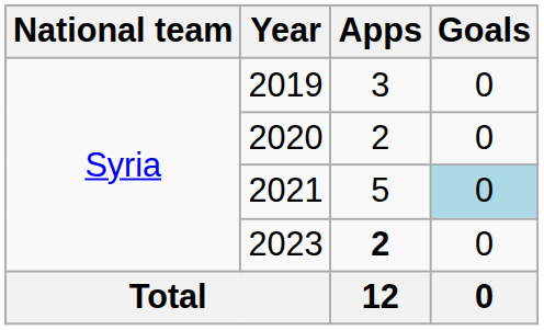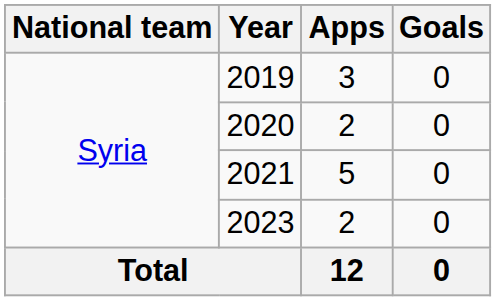2021 | Goals: lightblue background -> no background
2023 | Apps: bold -> normal
